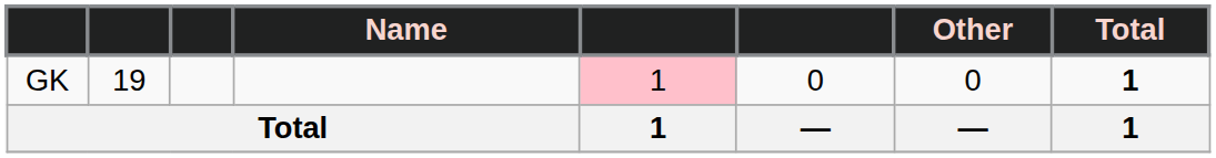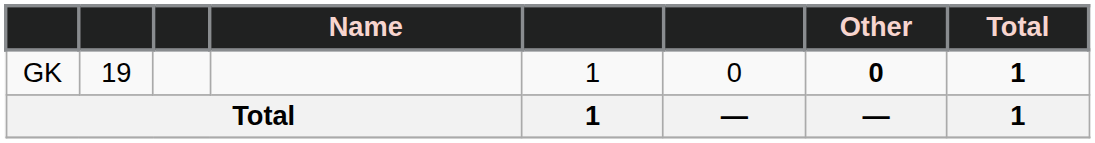GK | column 5: pink background -> no background
GK | Other: normal -> bold
